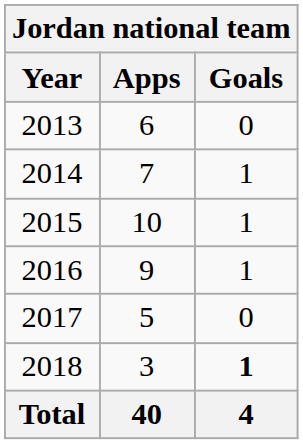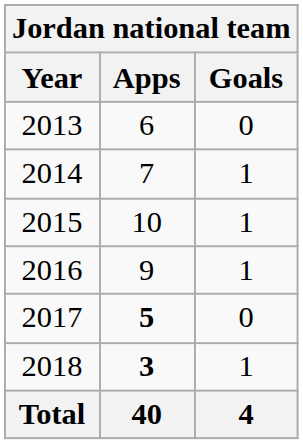2017 | Apps: normal -> bold
2018 | Apps: normal -> bold
2018 | Goals: bold -> normal
